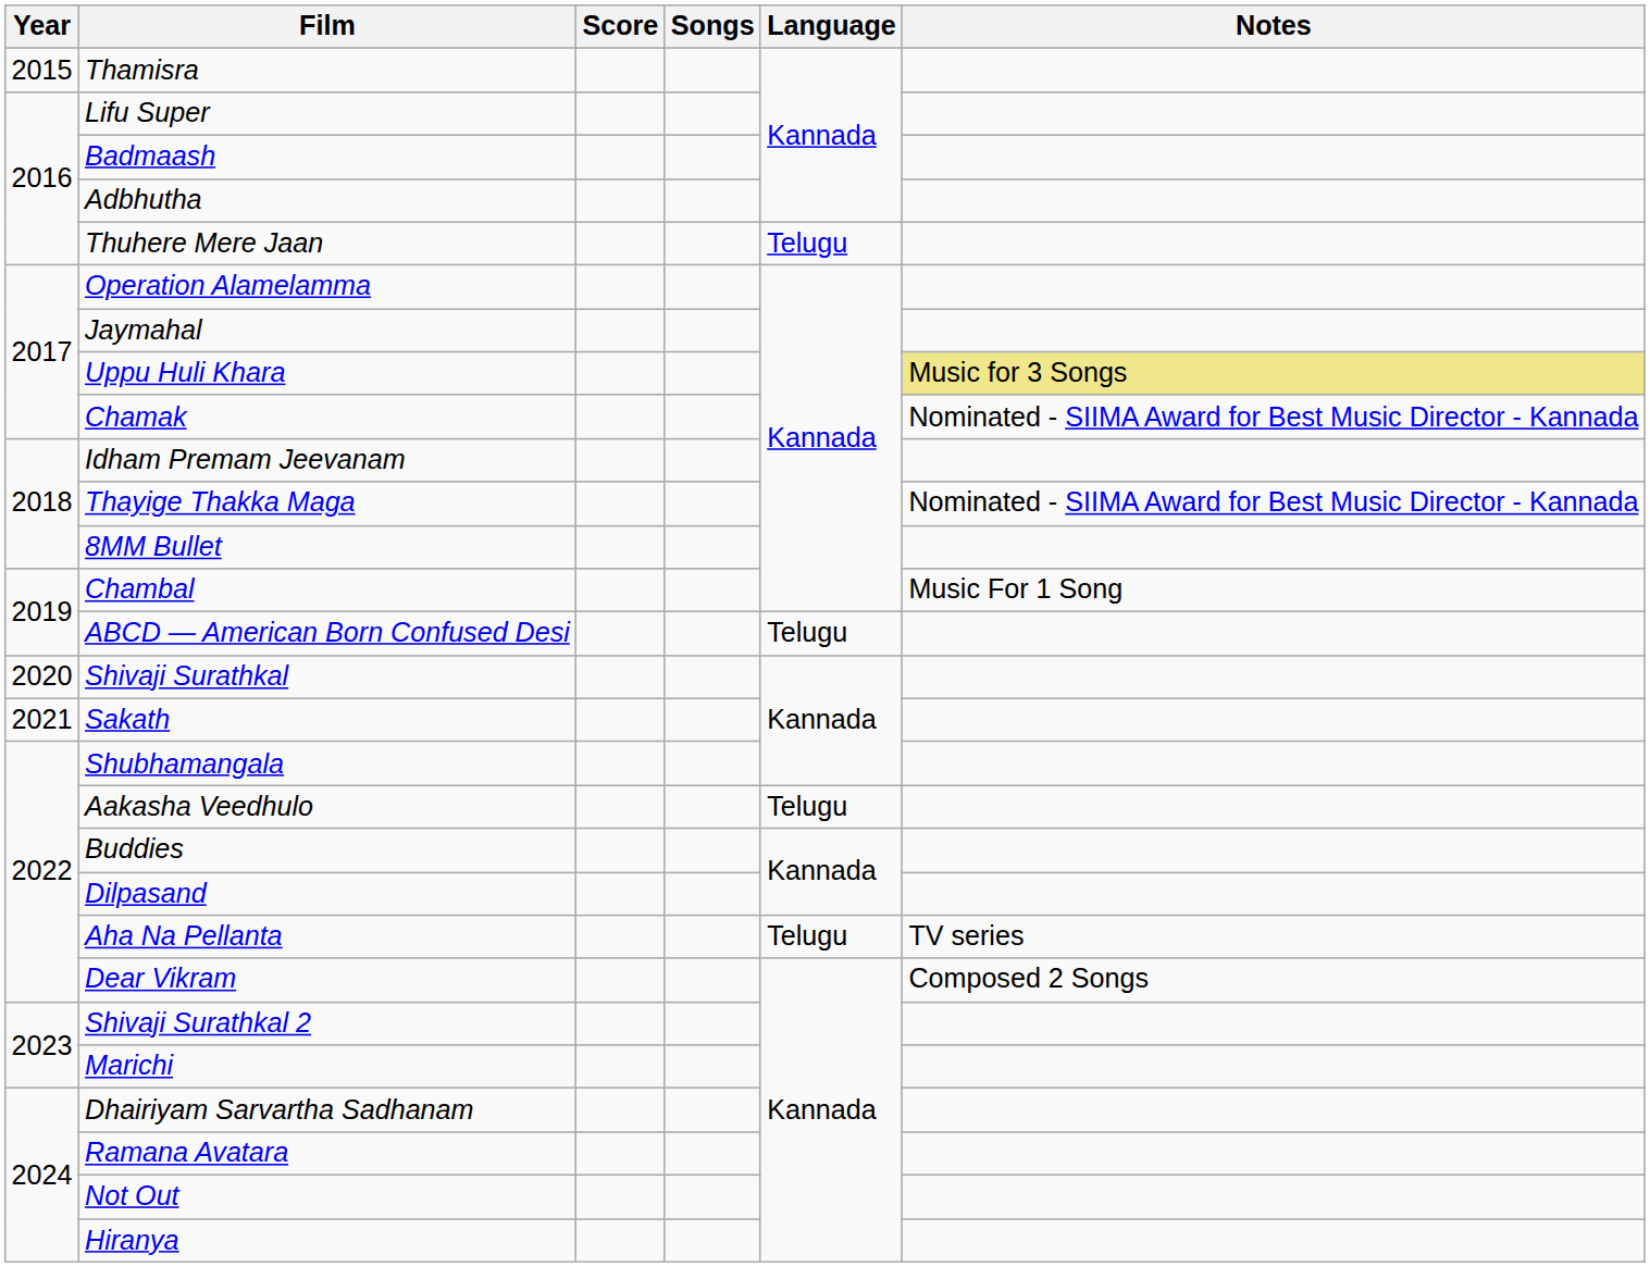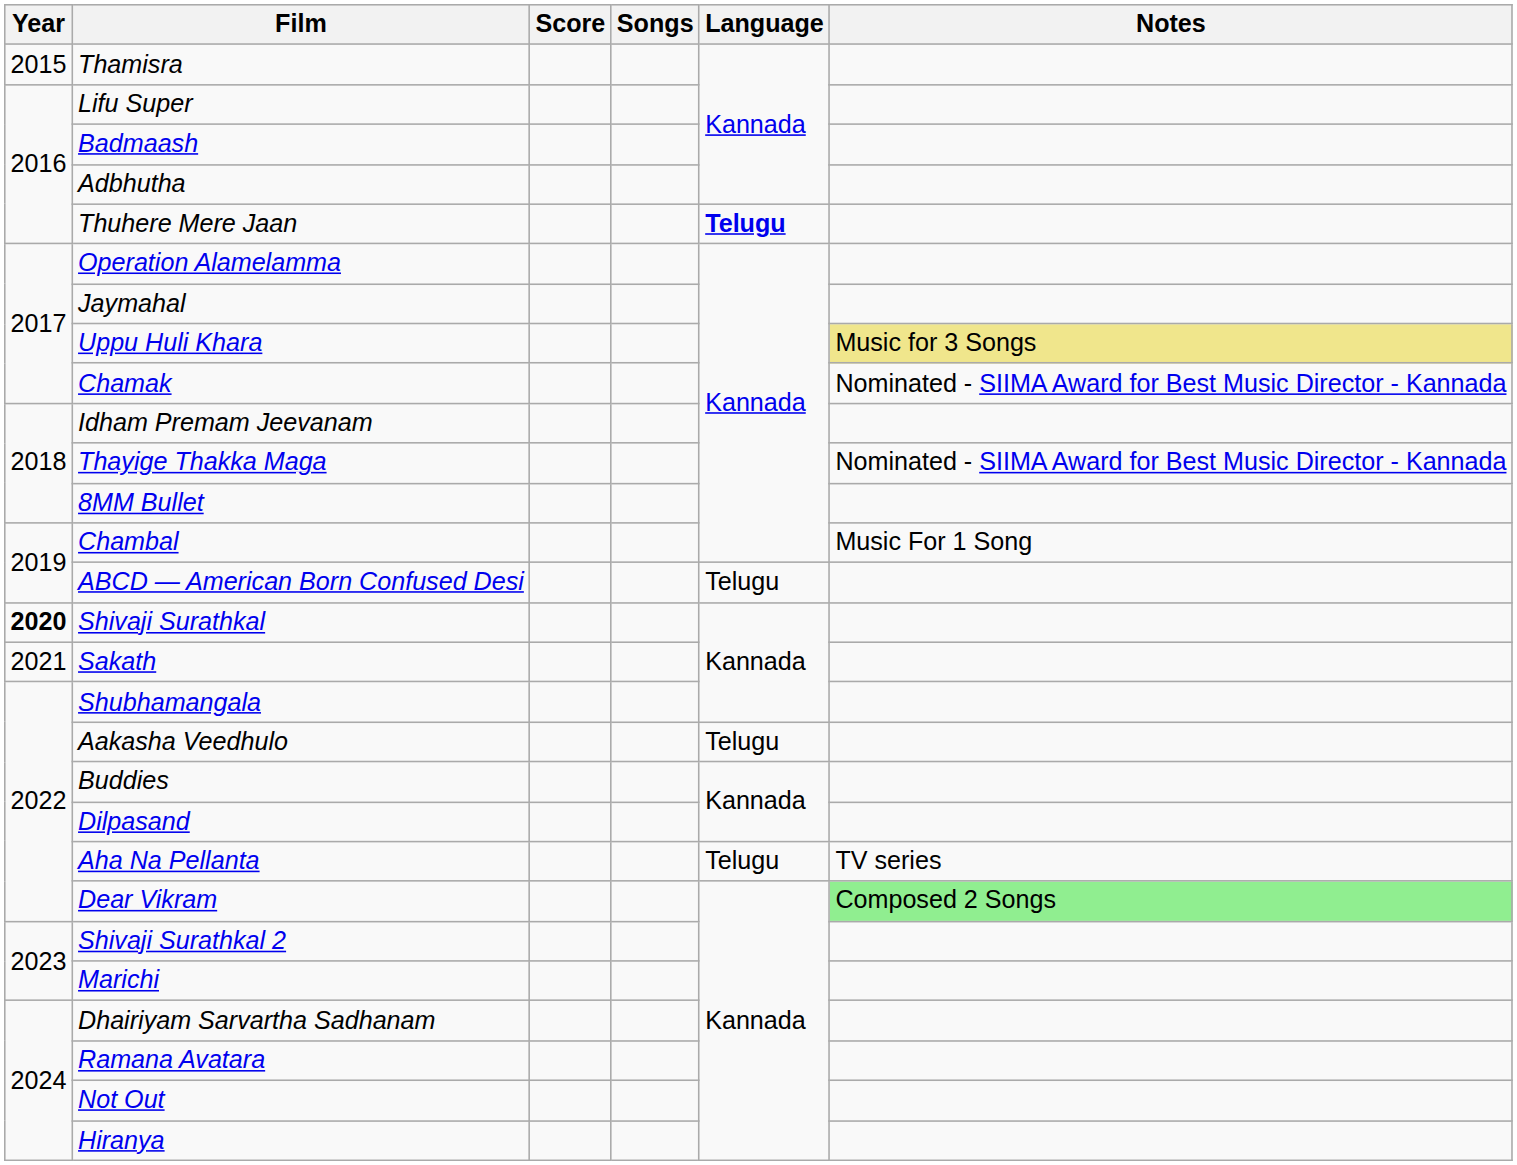Thuhere Mere Jaan | Language: normal -> bold
Shivaji Surathkal | Year: normal -> bold
Dear Vikram | Notes: no background -> lightgreen background
